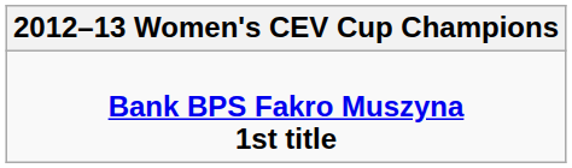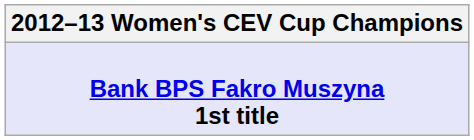row 2 | column 1: no background -> lavender background
